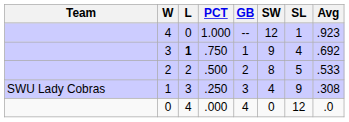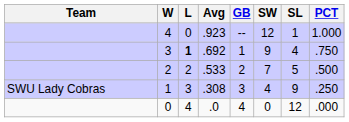columns swapped: PCT <-> Avg
row 4 | SW: 8 -> 7
